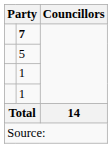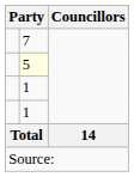7 | column 2: bold -> normal
5 | column 2: no background -> lightyellow background
